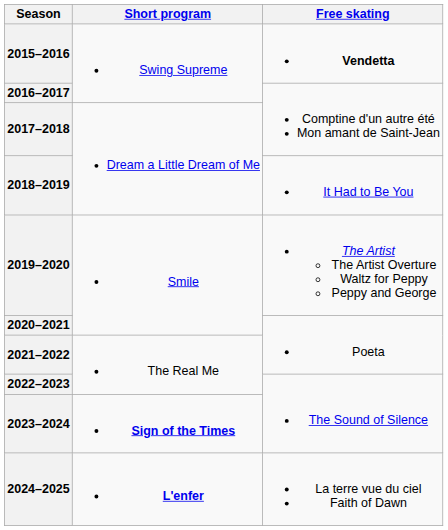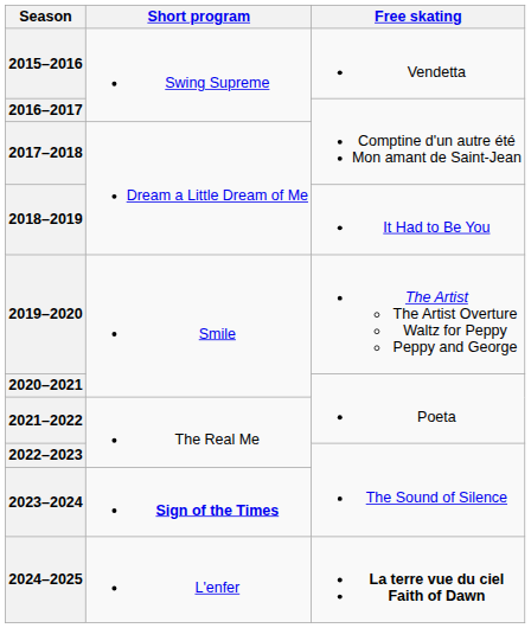2015–2016 | Free skating: bold -> normal
2024–2025 | Short program: bold -> normal
2024–2025 | Free skating: normal -> bold
